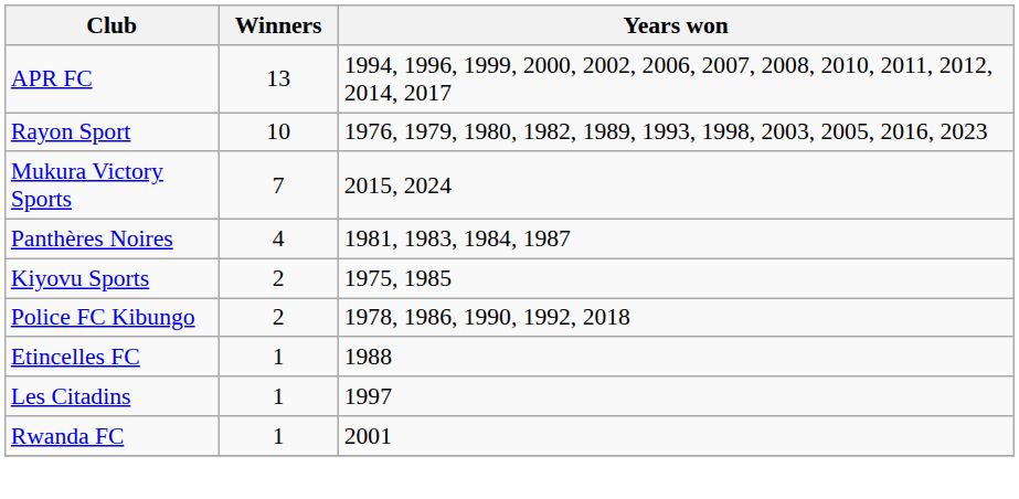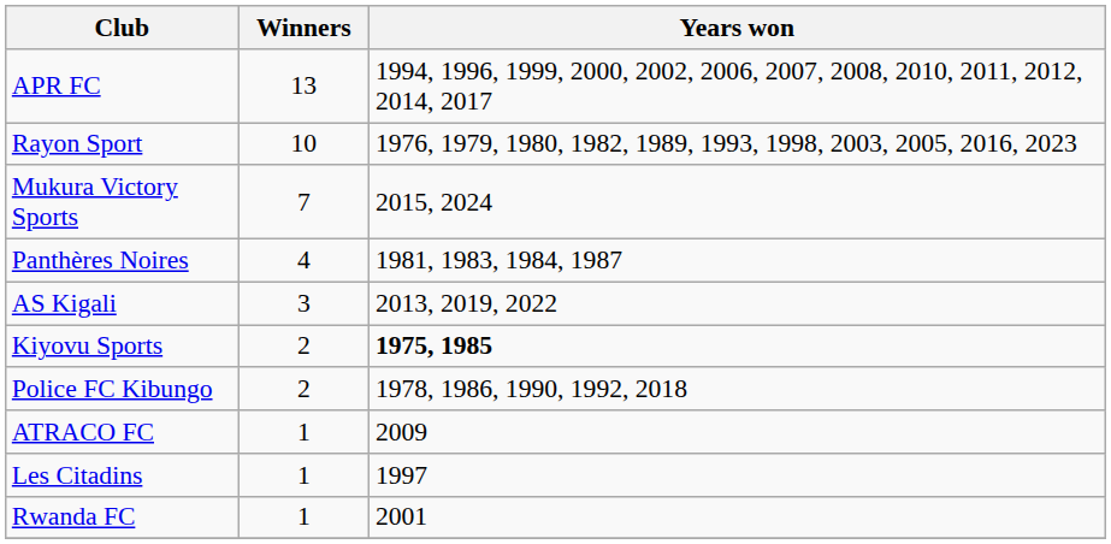+ row: AS Kigali | 3 | 2013, 2019, 2022
Kiyovu Sports | Years won: normal -> bold
+ row: ATRACO FC | 1 | 2009
- row: Etincelles FC | 1 | 1988
